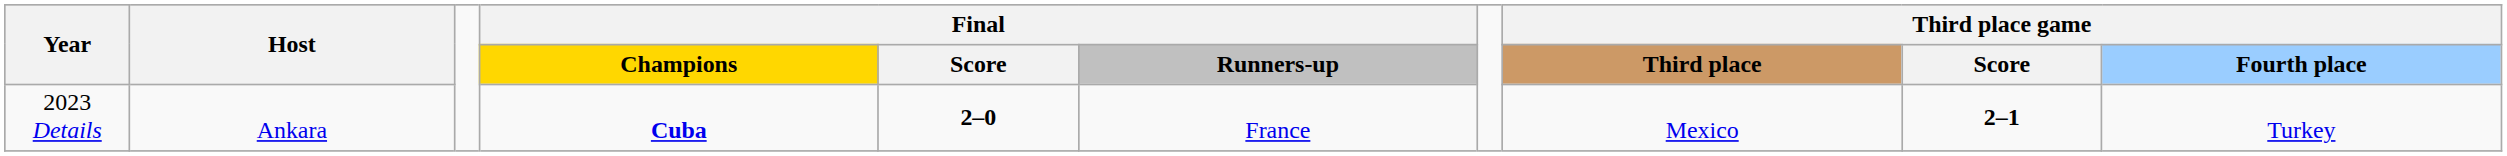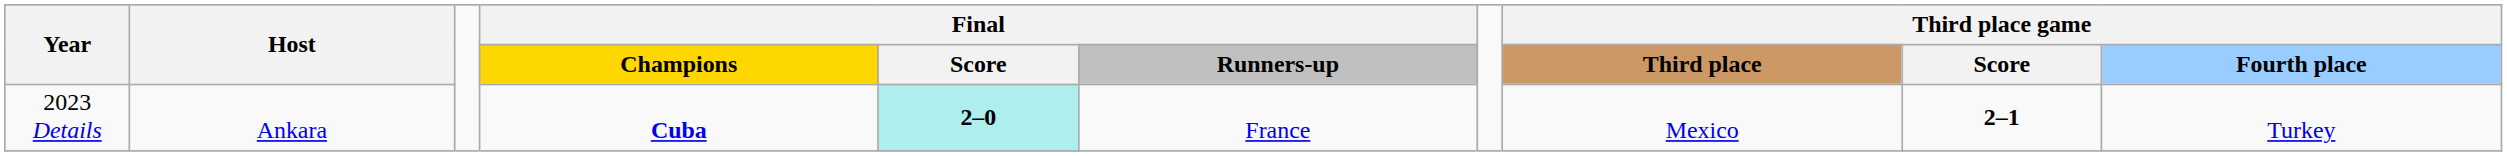2023 Details | Final / Score: no background -> paleturquoise background
